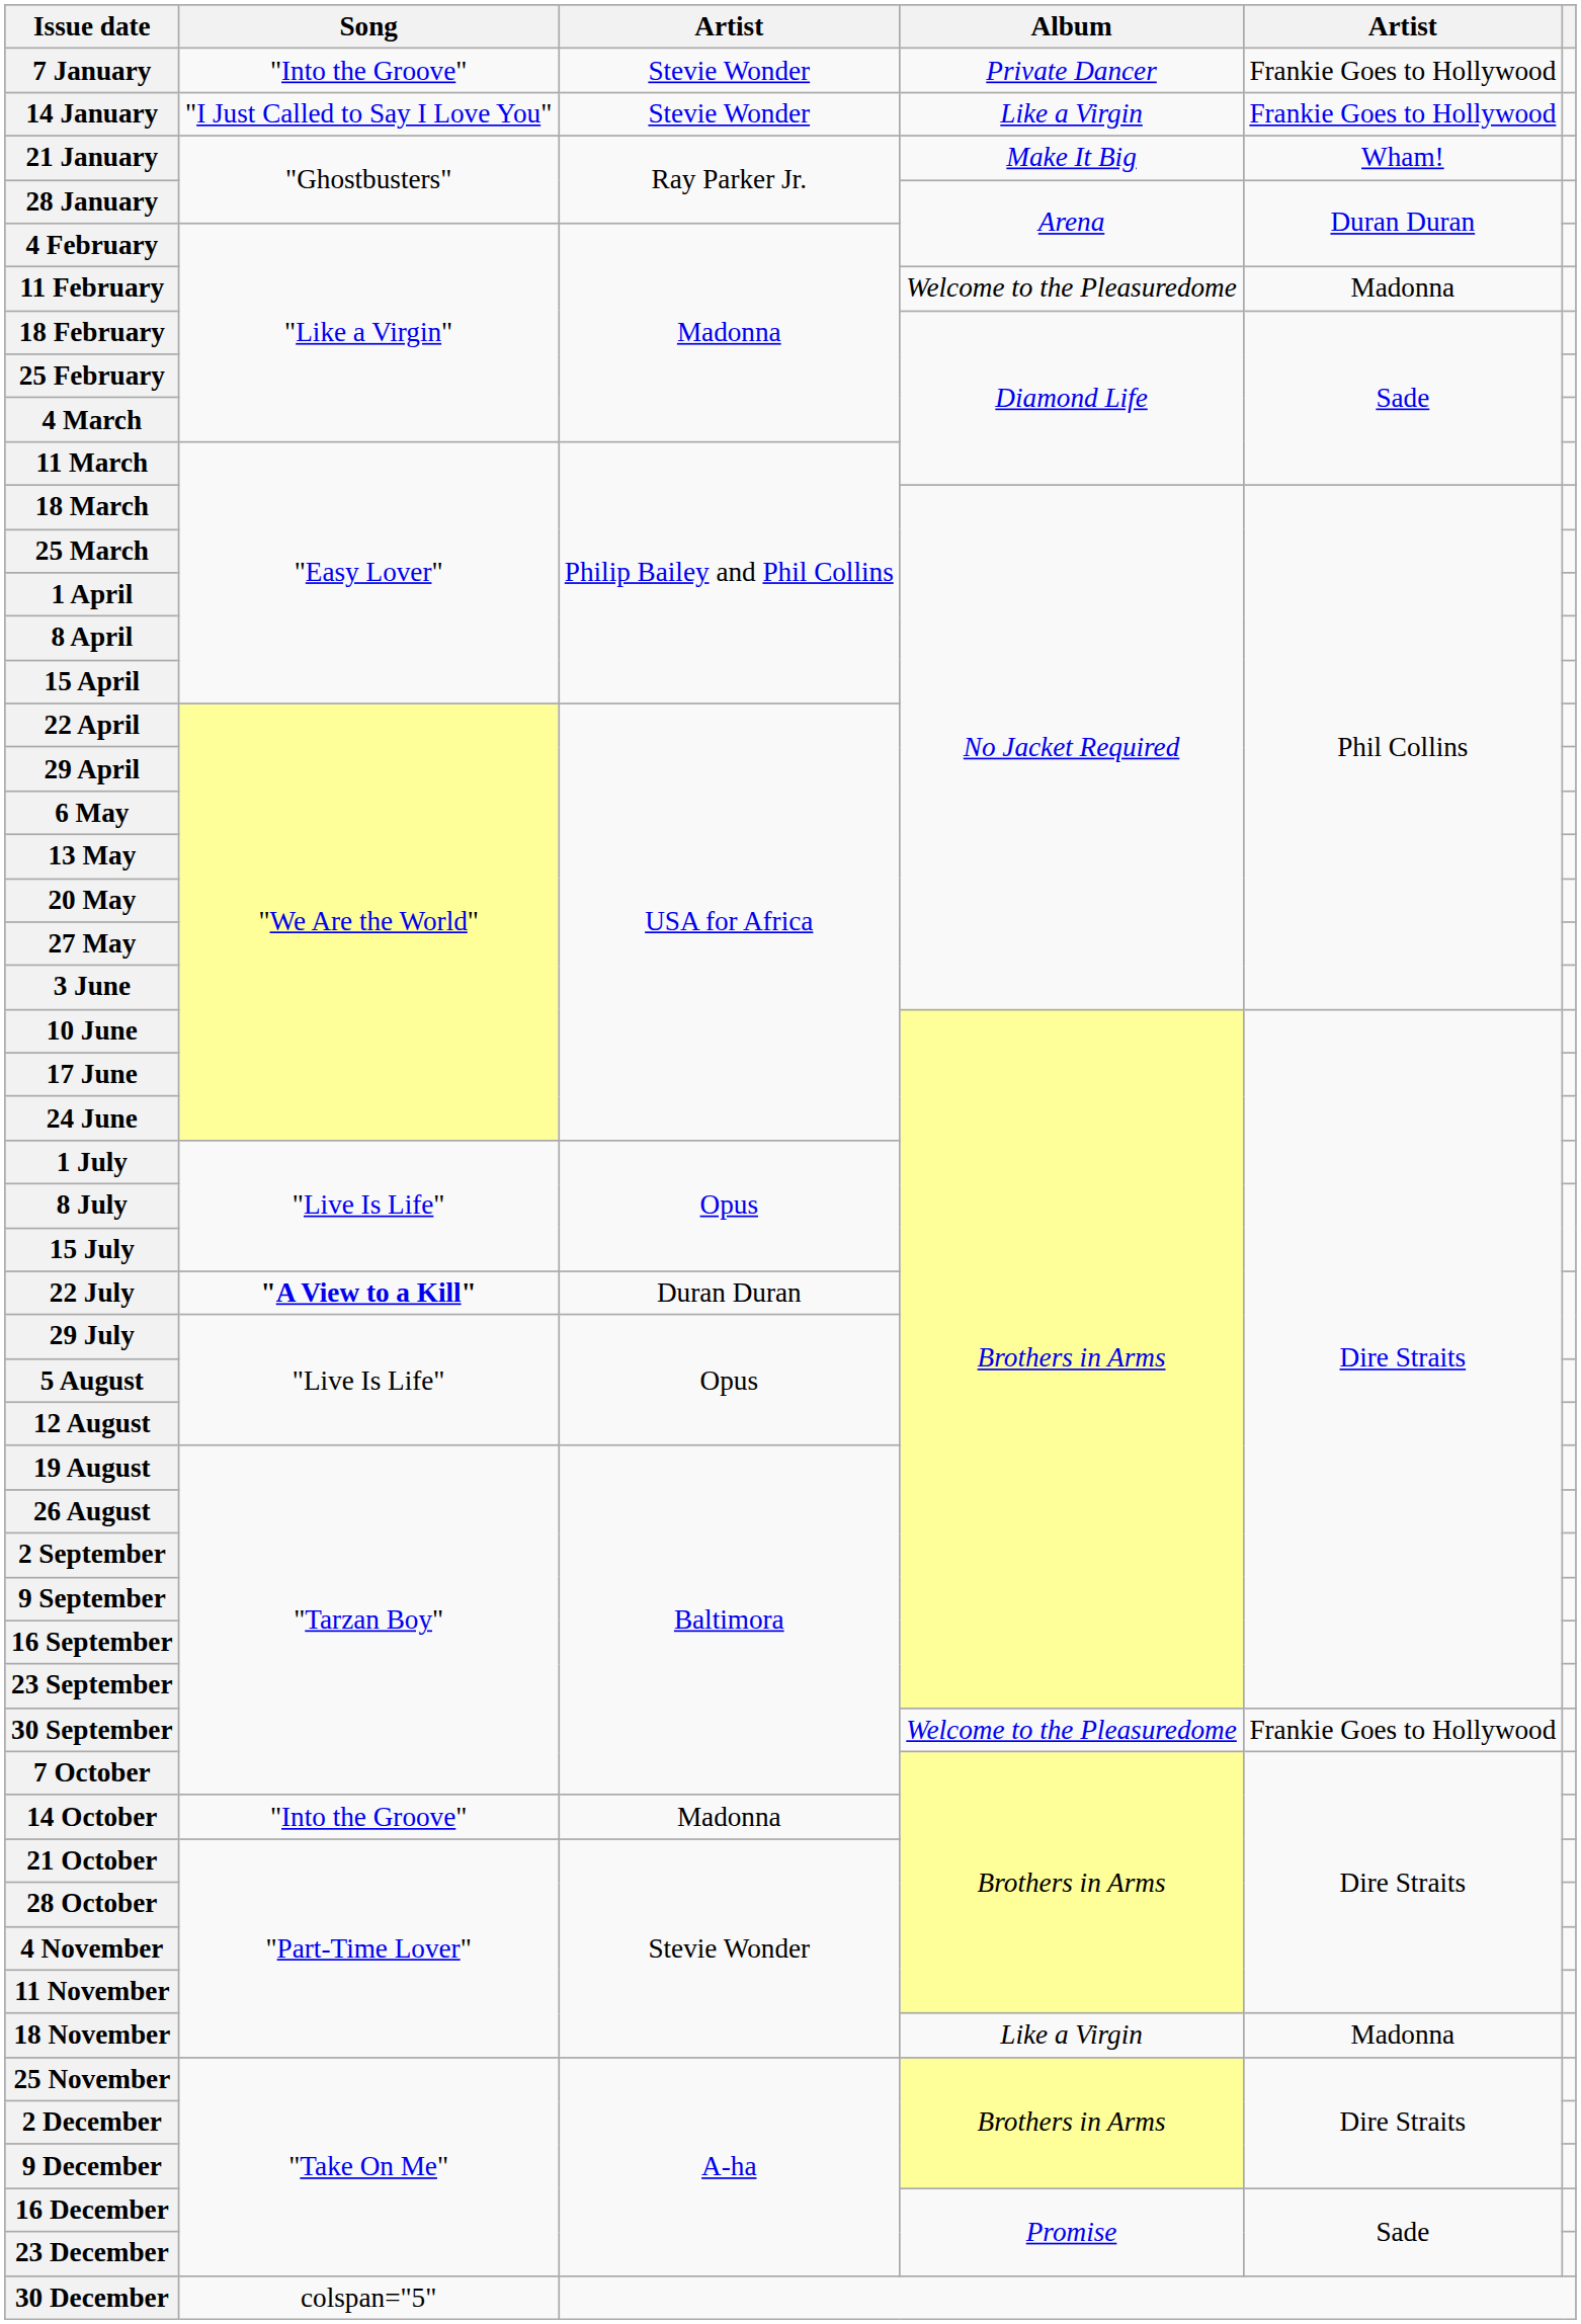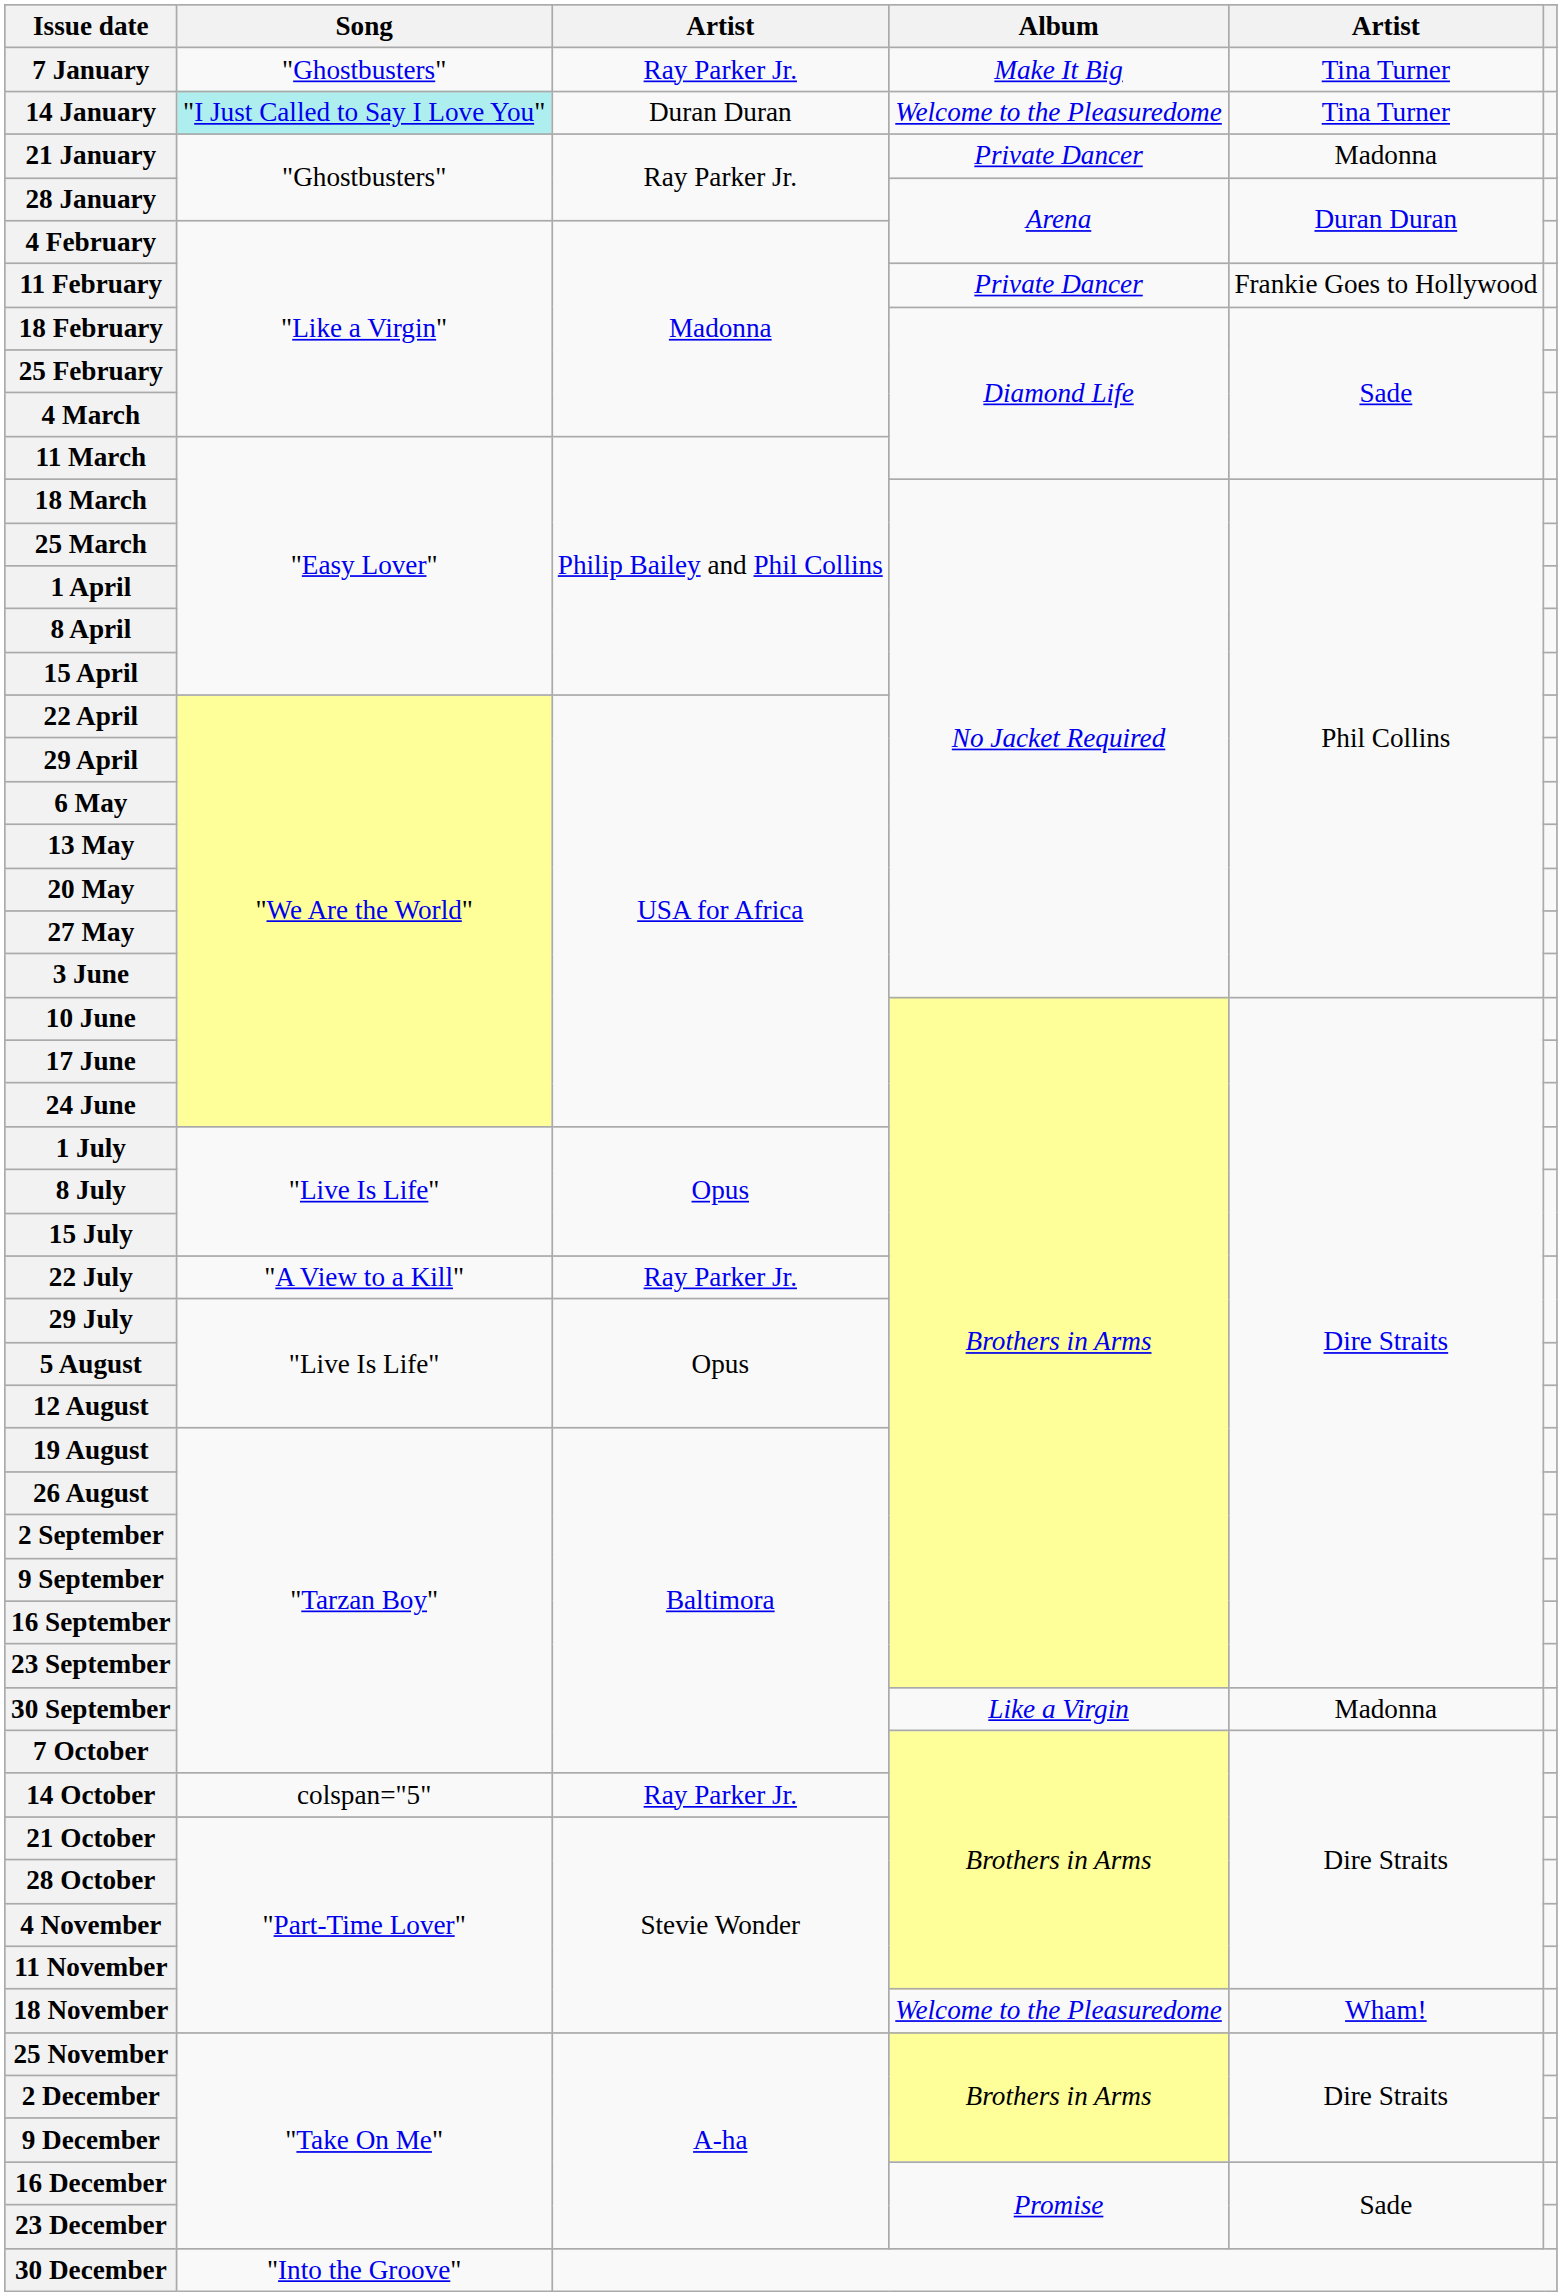7 January | Song: "Into the Groove" -> "Ghostbusters"
7 January | column 3: Stevie Wonder -> Ray Parker Jr.
7 January | Album: Private Dancer -> Make It Big
7 January | column 5: Frankie Goes to Hollywood -> Tina Turner
14 January | Song: no background -> paleturquoise background
14 January | column 3: Stevie Wonder -> Duran Duran
14 January | Album: Like a Virgin -> Welcome to the Pleasuredome
14 January | column 5: Frankie Goes to Hollywood -> Tina Turner
21 January | Album: Make It Big -> Private Dancer
21 January | column 5: Wham! -> Madonna
11 February | Album: Welcome to the Pleasuredome -> Private Dancer
11 February | column 5: Madonna -> Frankie Goes to Hollywood
22 July | Song: bold -> normal
22 July | column 3: Duran Duran -> Ray Parker Jr.
30 September | Album: Welcome to the Pleasuredome -> Like a Virgin
30 September | column 5: Frankie Goes to Hollywood -> Madonna
14 October | Song: "Into the Groove" -> colspan="5"
14 October | column 3: Madonna -> Ray Parker Jr.
18 November | Album: Like a Virgin -> Welcome to the Pleasuredome
18 November | column 5: Madonna -> Wham!
30 December | Song: colspan="5" -> "Into the Groove"
